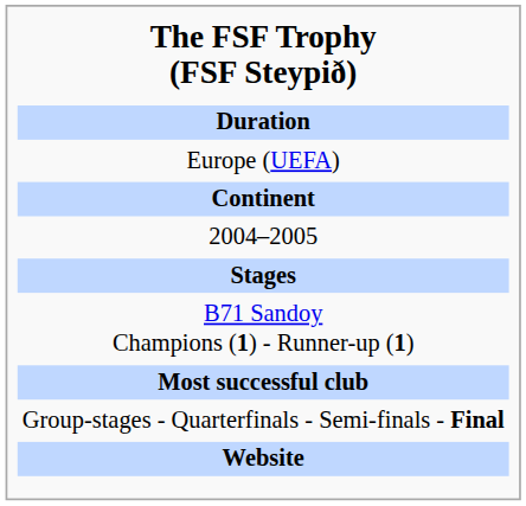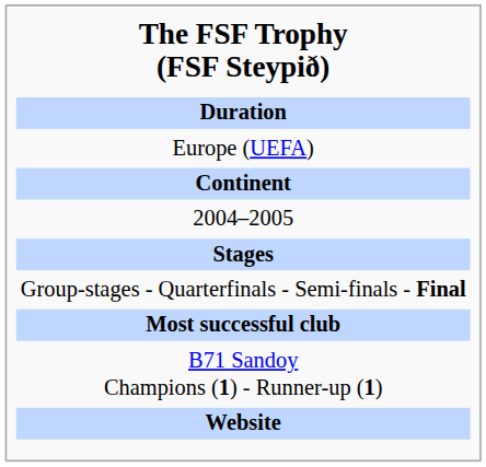row 7 | column 1: B71 Sandoy Champions (1) - Runner-up (1) -> Group-stages - Quarterfinals - Semi-finals - Final
row 9 | column 1: Group-stages - Quarterfinals - Semi-finals - Final -> B71 Sandoy Champions (1) - Runner-up (1)
